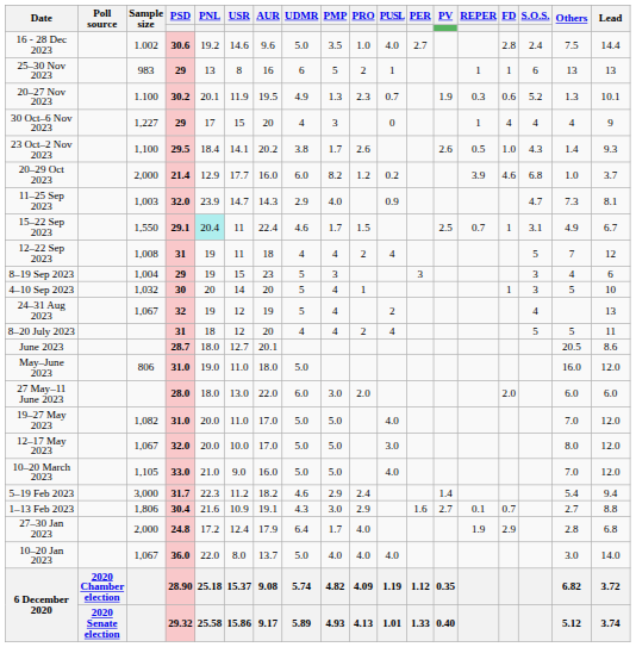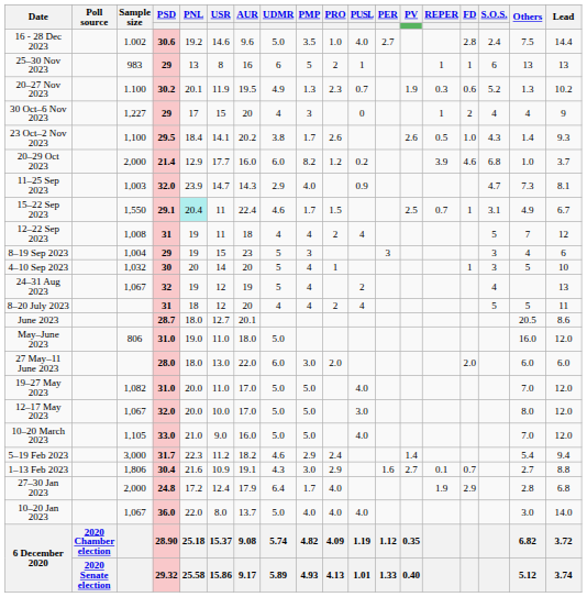20–27 Nov 2023 | Lead: 10.1 -> 10.2
30 Oct–6 Nov 2023 | FD: 4 -> 2
